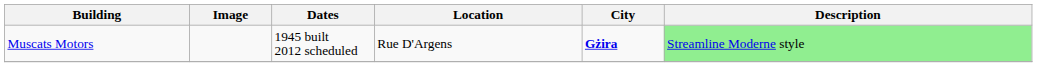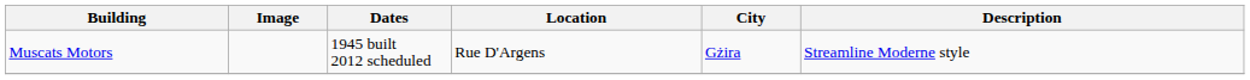Muscats Motors | City: bold -> normal
Muscats Motors | Description: lightgreen background -> no background
